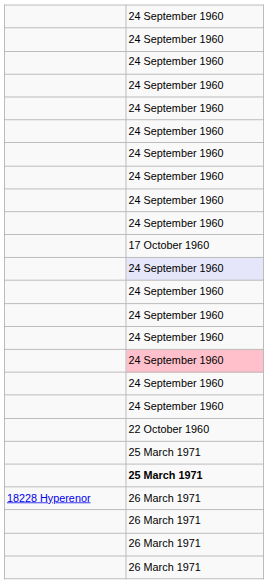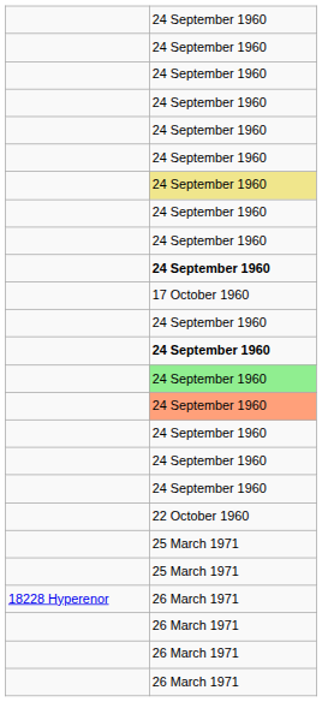row 7 | column 2: no background -> khaki background
row 10 | column 2: normal -> bold
row 12 | column 2: lavender background -> no background
row 13 | column 2: normal -> bold
row 14 | column 2: no background -> lightgreen background
row 15 | column 2: no background -> lightsalmon background
row 16 | column 2: pink background -> no background
row 21 | column 2: bold -> normal
